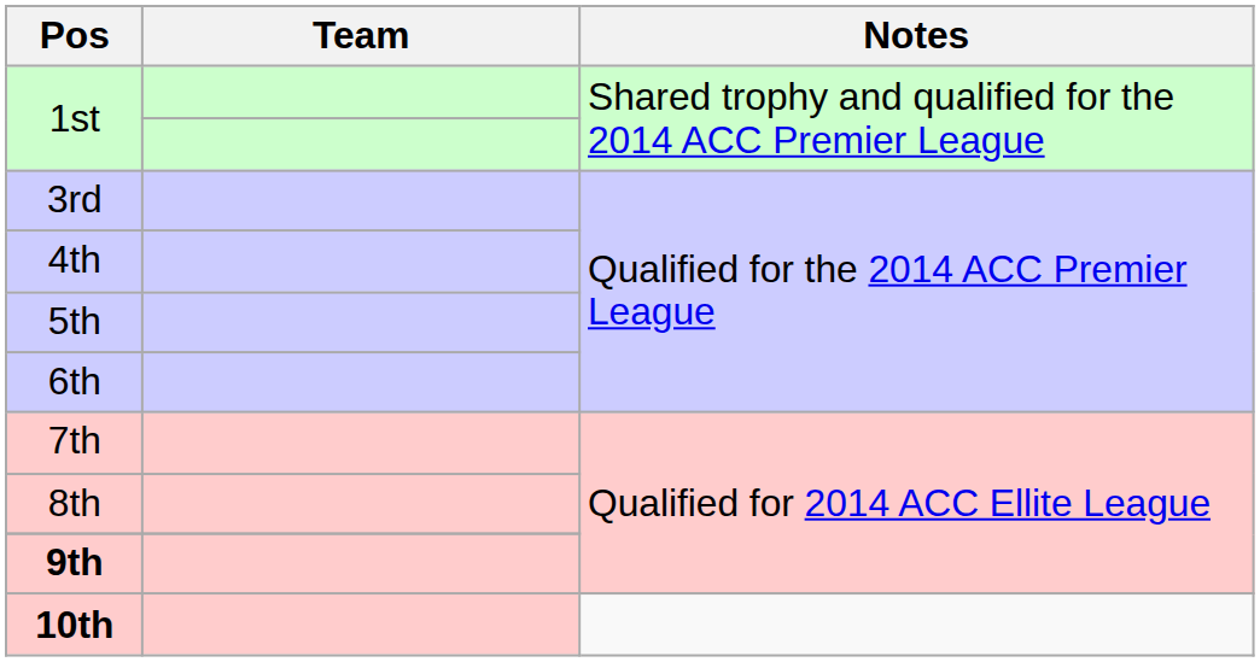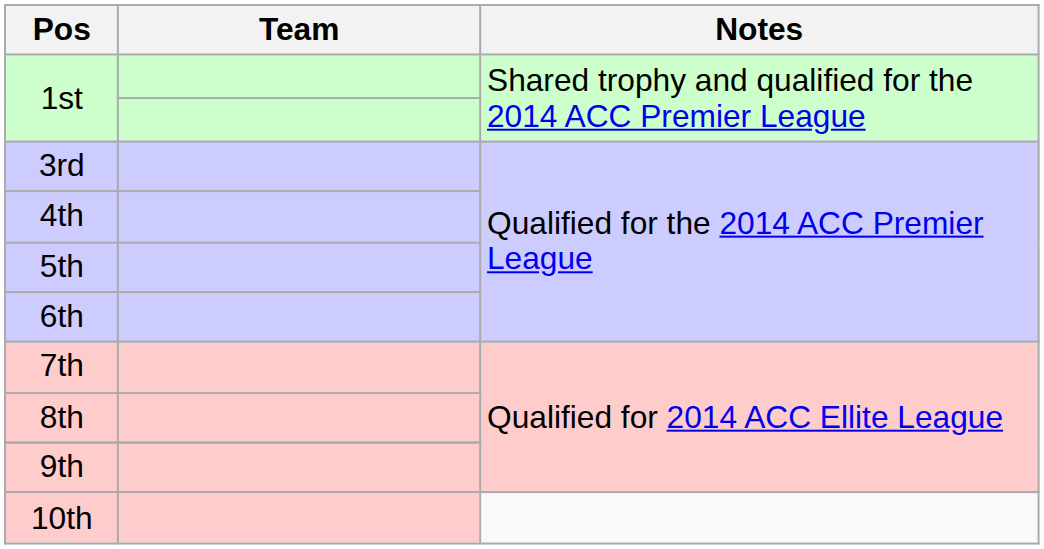9th | Pos: bold -> normal
10th | Pos: bold -> normal
